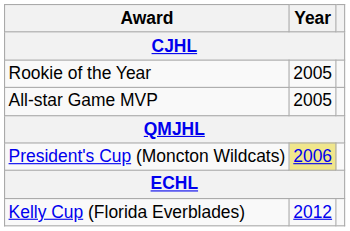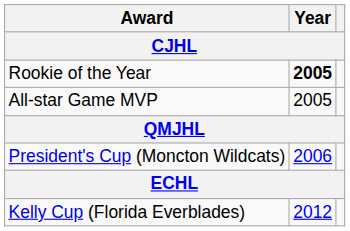Rookie of the Year | Year: normal -> bold
President's Cup (Moncton Wildcats) | Year: khaki background -> no background
